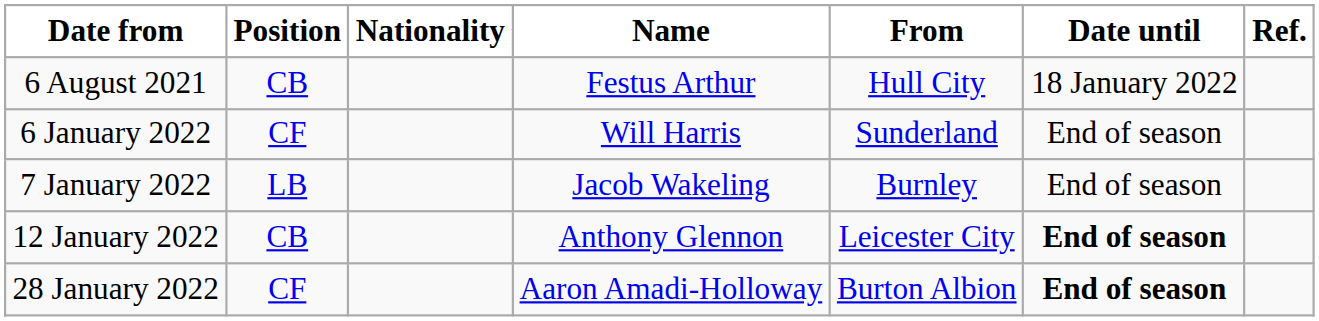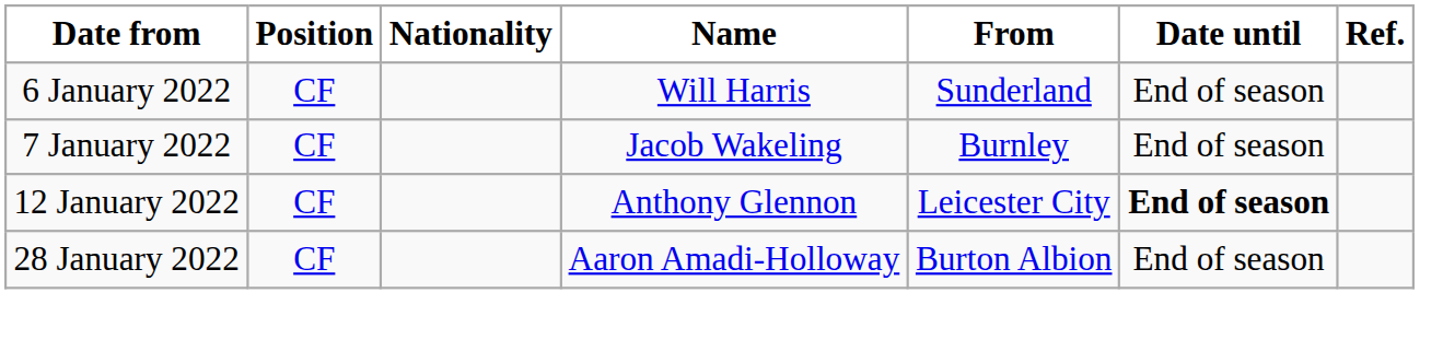- row: 6 August 2021 | CB | Festus Arthur | Hull City | 18 January 2022
7 January 2022 | Position: LB -> CF
12 January 2022 | Position: CB -> CF
28 January 2022 | Date until: bold -> normal
